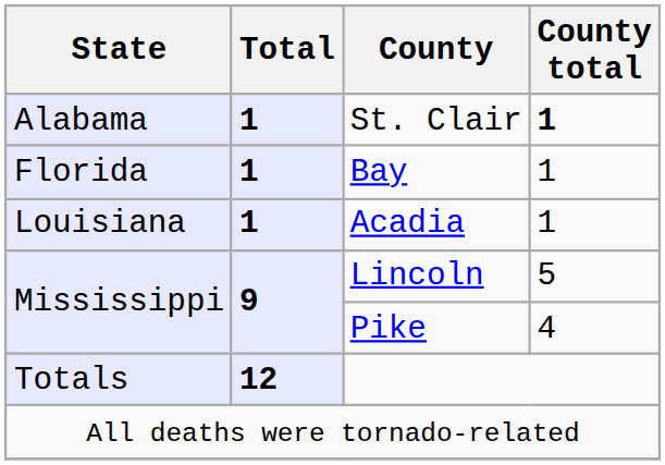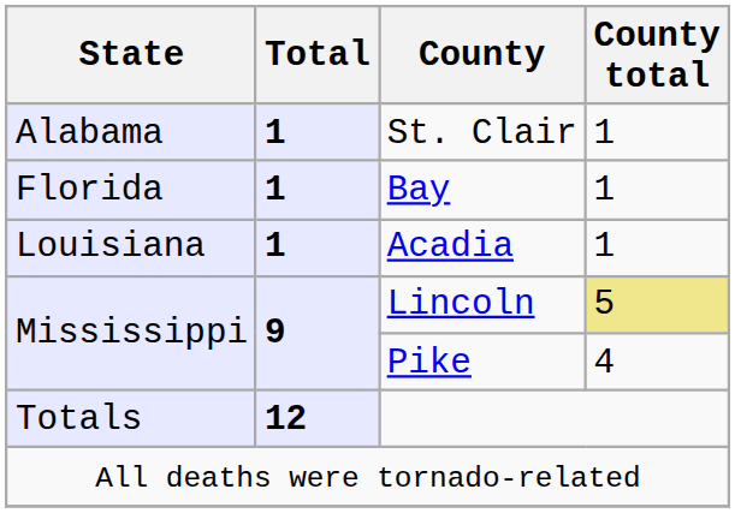St. Clair | County total: bold -> normal
Lincoln | County total: no background -> khaki background
